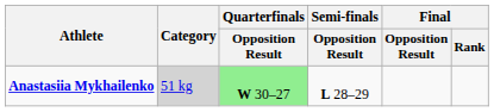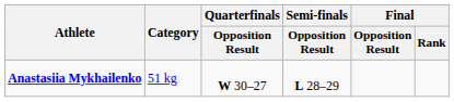Anastasiia Mykhailenko | Category: lightgrey background -> no background
Anastasiia Mykhailenko | Quarterfinals / Opposition Result: lightgreen background -> no background
